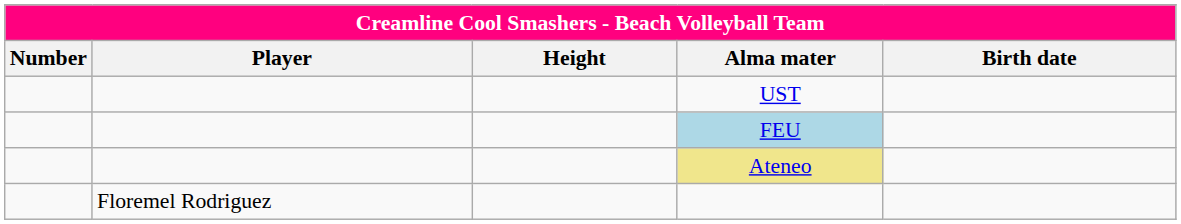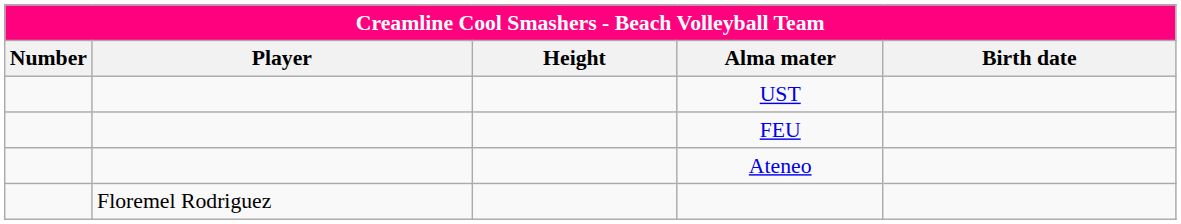FEU | Alma mater: lightblue background -> no background
Ateneo | Alma mater: khaki background -> no background
